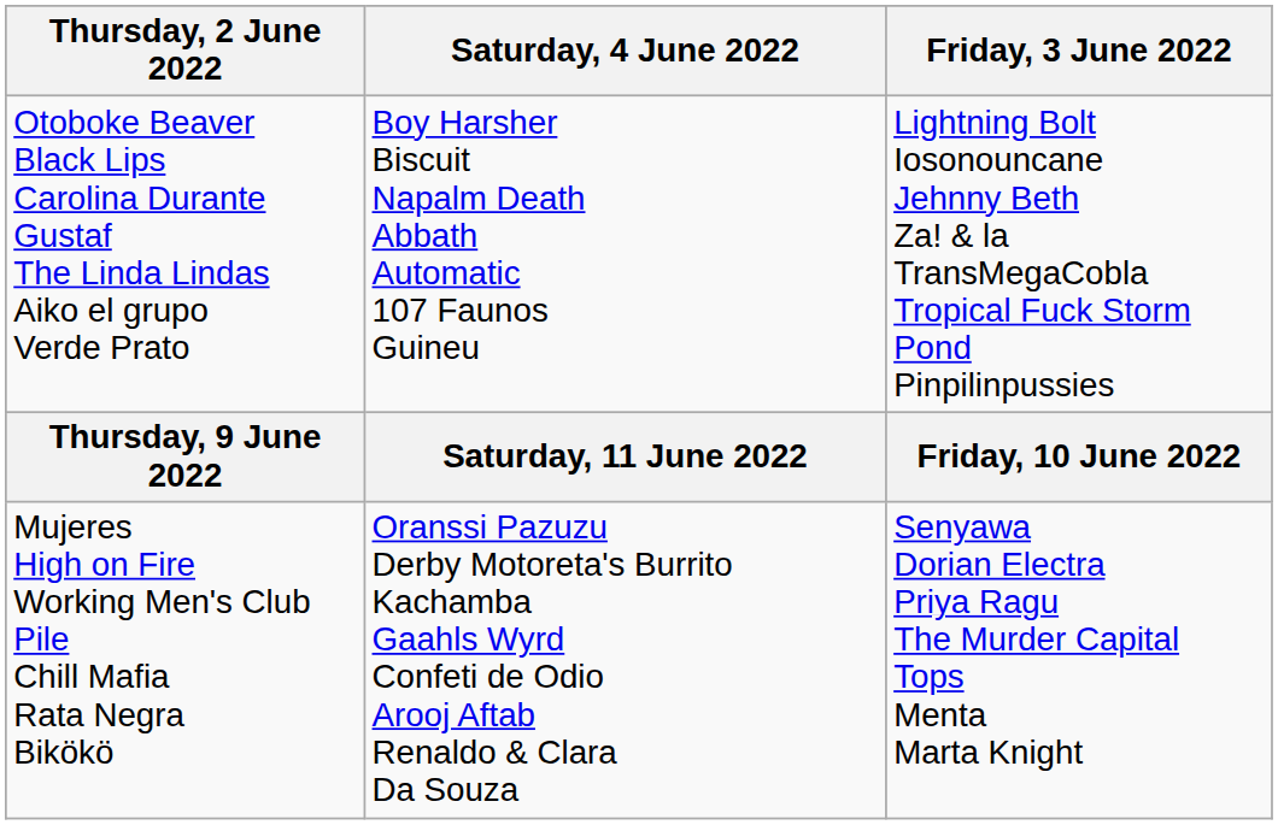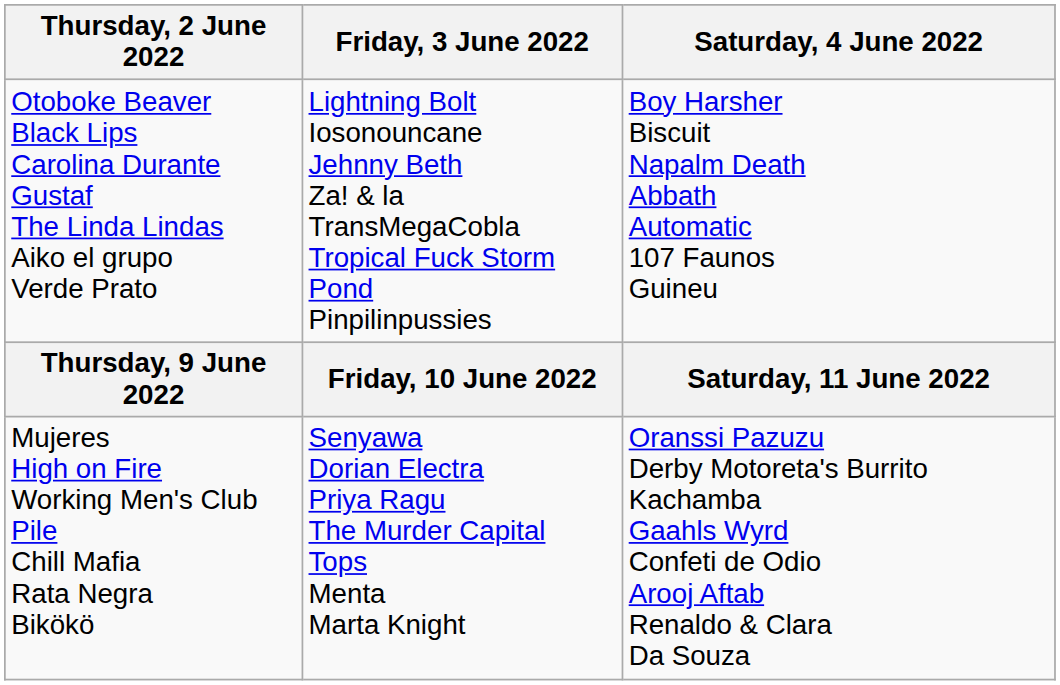columns swapped: Friday, 3 June 2022 <-> Saturday, 4 June 2022
